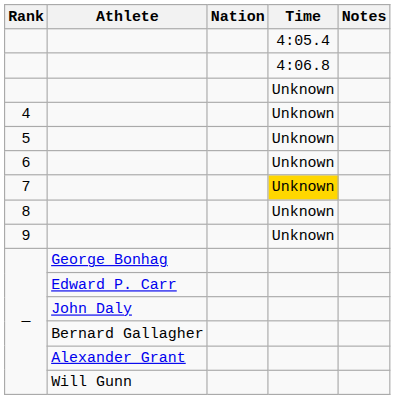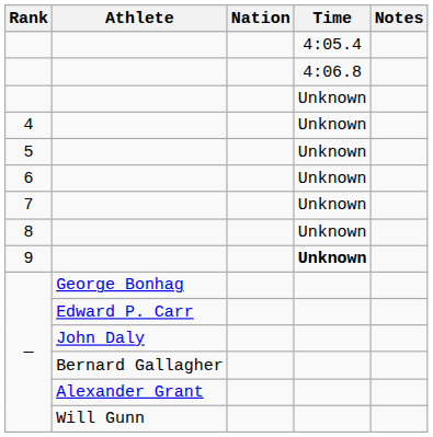7 | Time: gold background -> no background
9 | Time: normal -> bold
